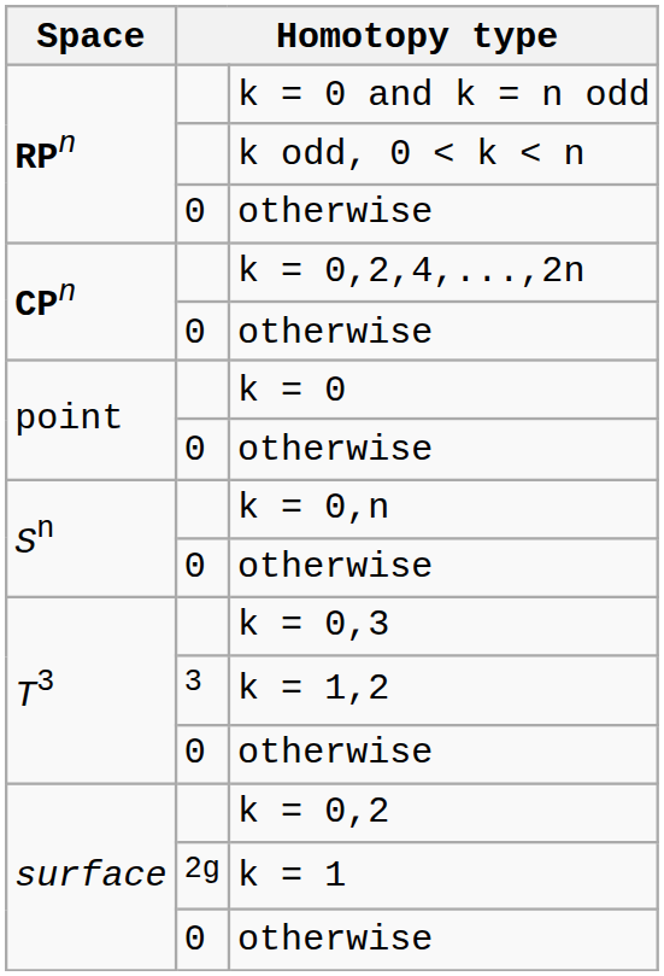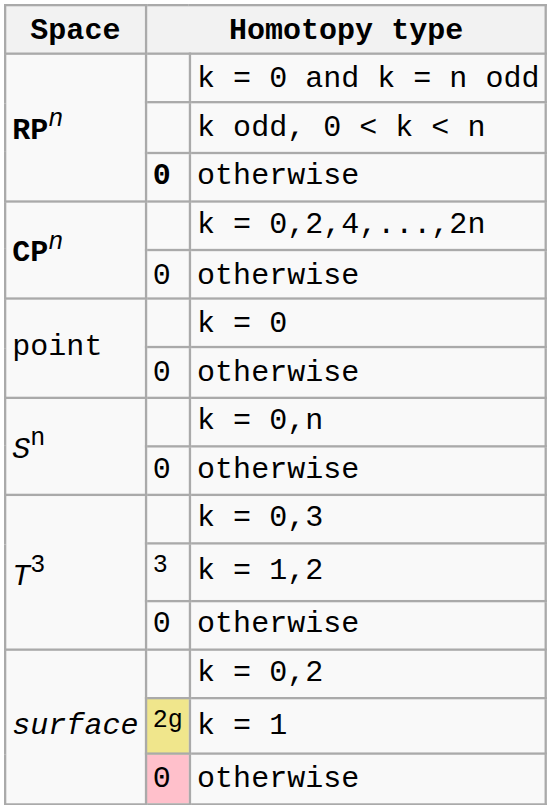RPn / otherwise | column 2: normal -> bold
k = 1 | column 2: no background -> khaki background
surface / otherwise | column 2: no background -> pink background
